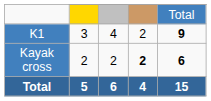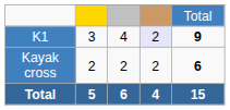K1 | column 4: no background -> lavender background
Kayak cross | column 4: bold -> normal
